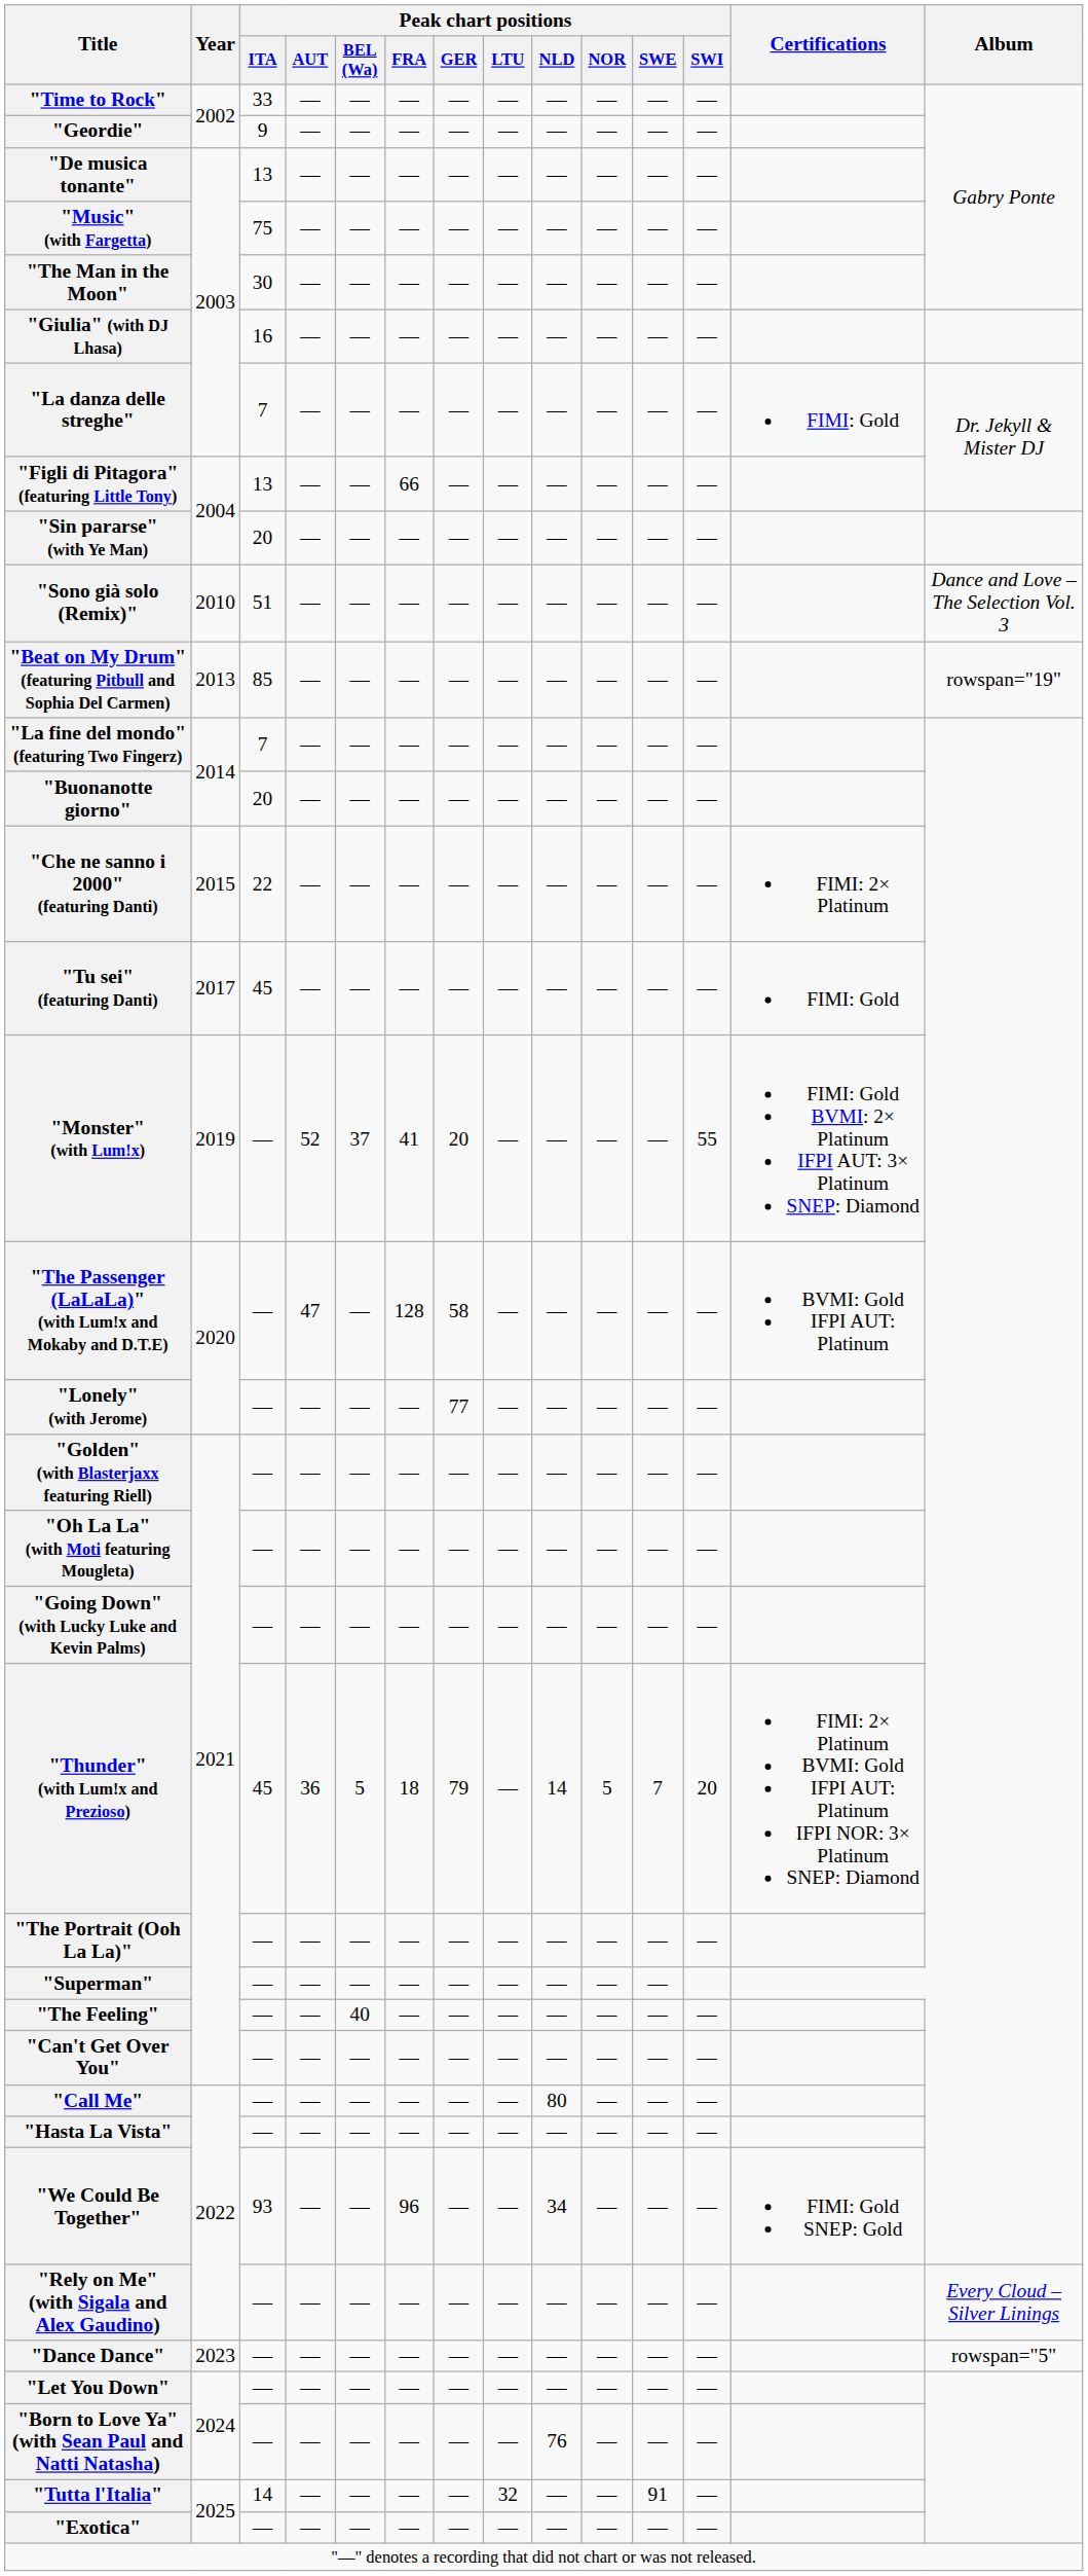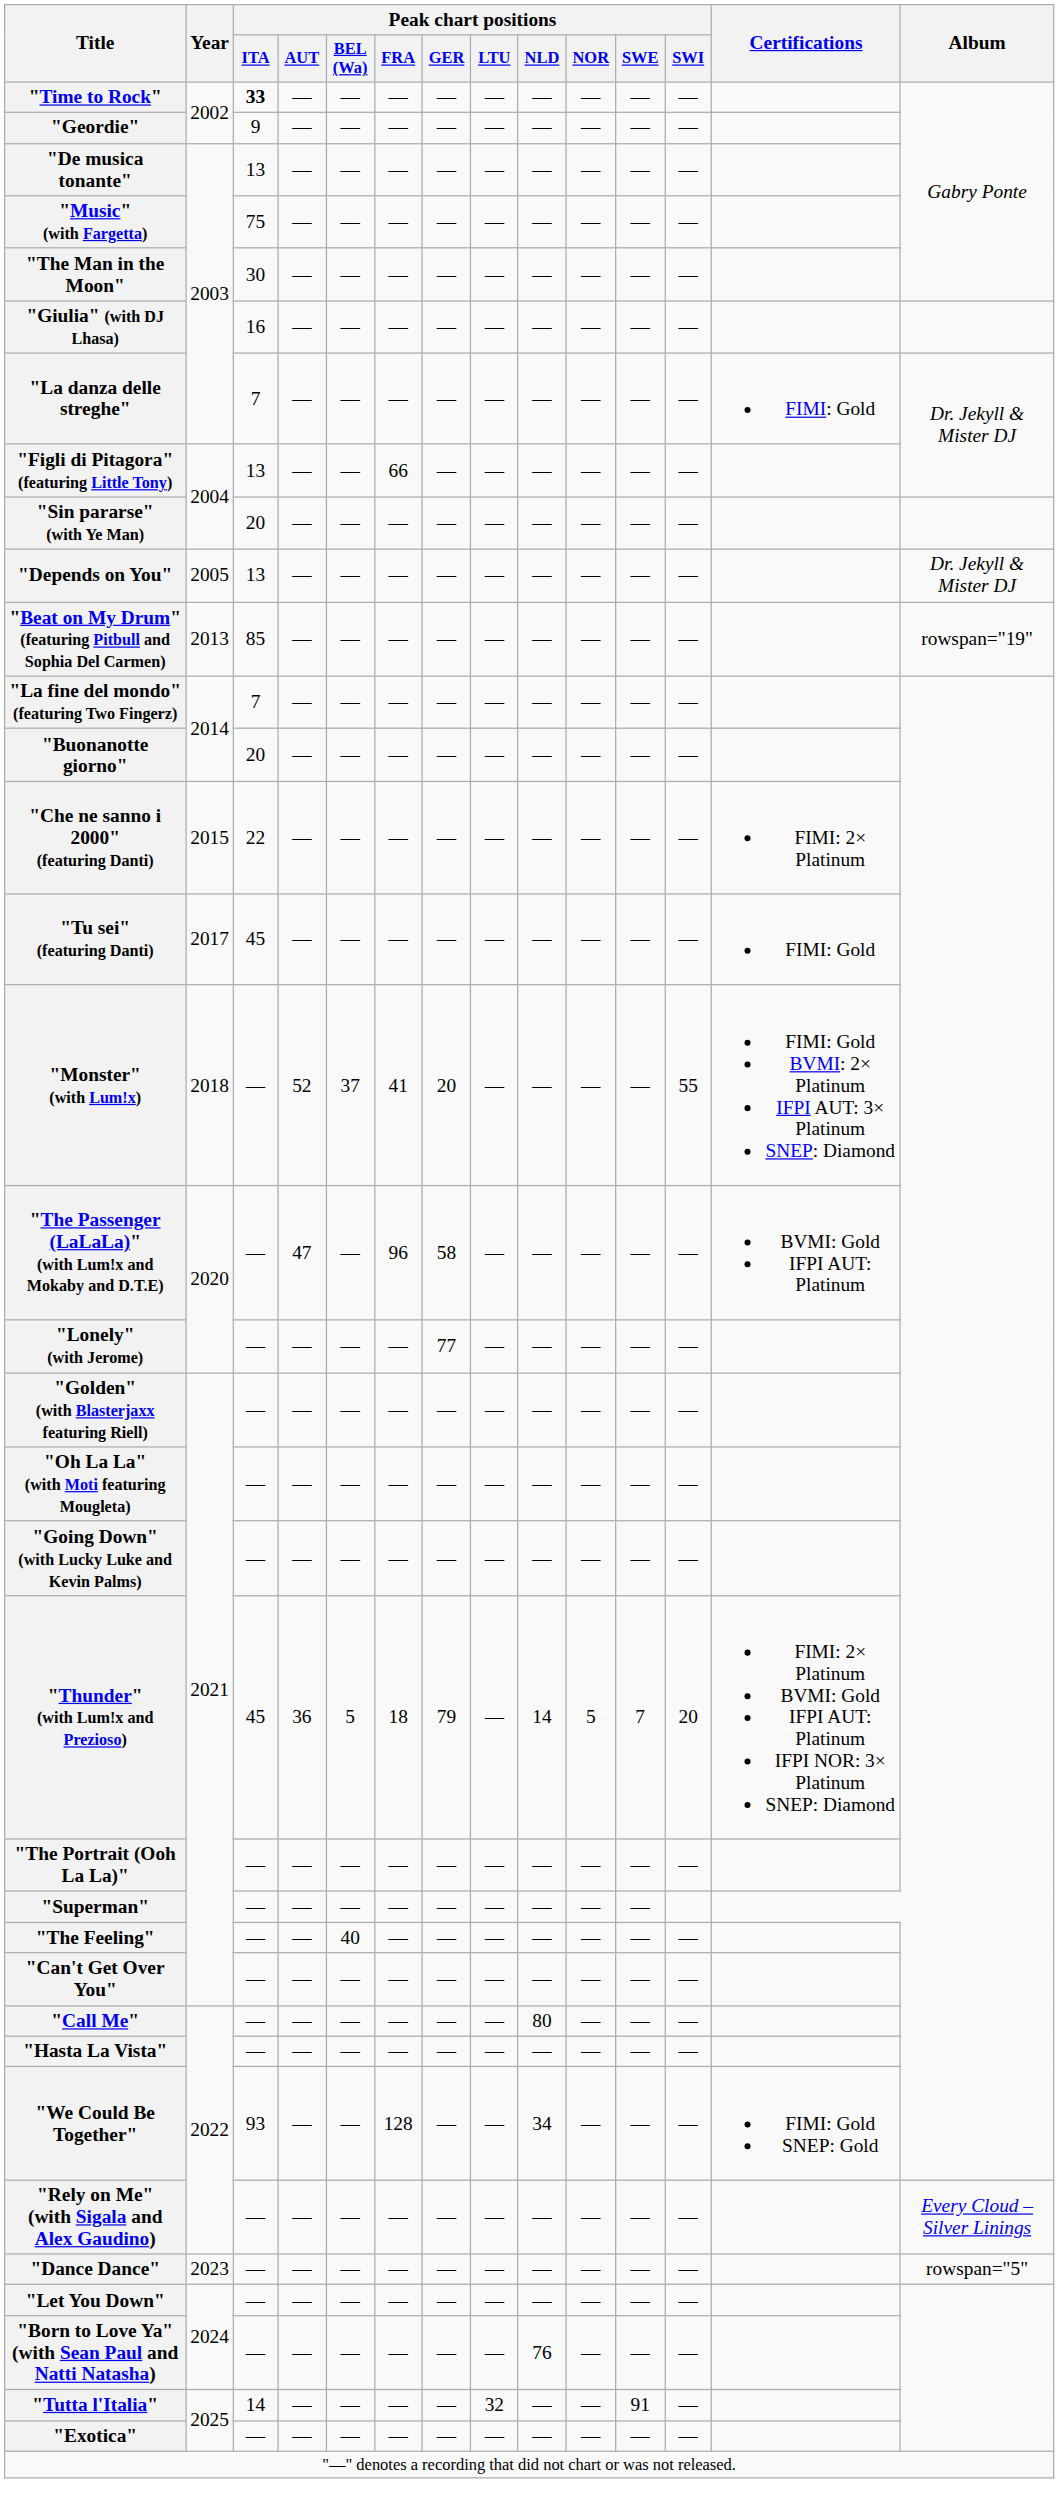"Time to Rock" | Peak chart positions / ITA: normal -> bold
+ row: "Depends on You" | 2005 | 13 | — | — | — | — | — | — | — | — | — | Dr. Jekyll & Mister DJ
- row: "Sono già solo (Remix)" | 2010 | 51 | — | — | — | — | — | — | — | — | — | Dance and Love – The Selection Vol. 3
"Monster" (with Lum!x) | Year: 2019 -> 2018
"The Passenger (LaLaLa)" (with Lum!x and Mokaby and D.T.E) | Peak chart positions / FRA: 128 -> 96
"We Could Be Together" | Peak chart positions / FRA: 96 -> 128
